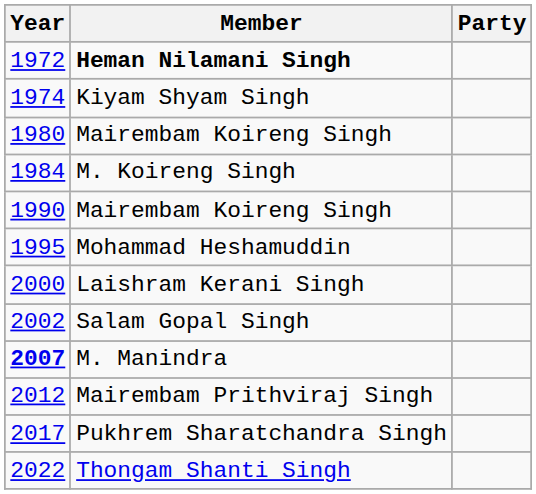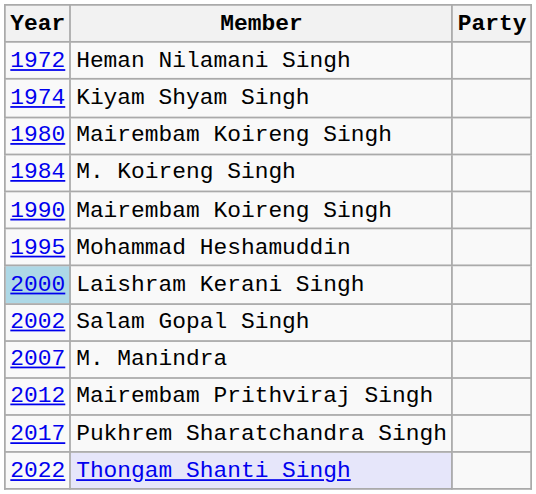Heman Nilamani Singh | Member: bold -> normal
Laishram Kerani Singh | Year: no background -> lightblue background
M. Manindra | Year: bold -> normal
Thongam Shanti Singh | Member: no background -> lavender background
